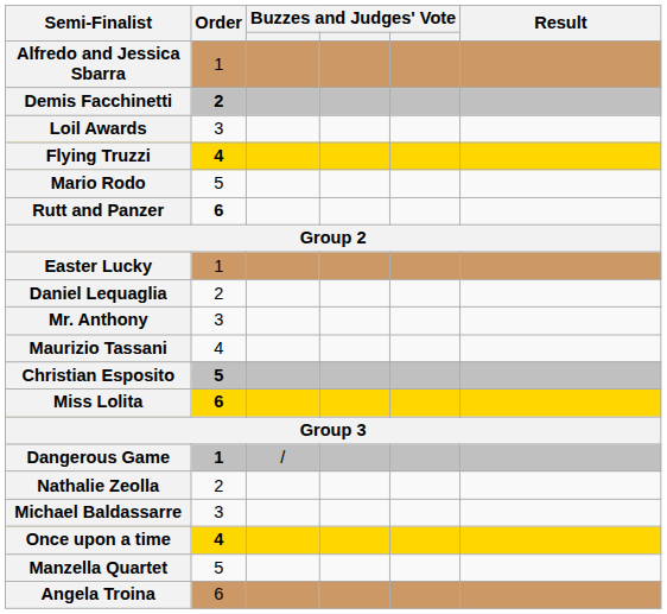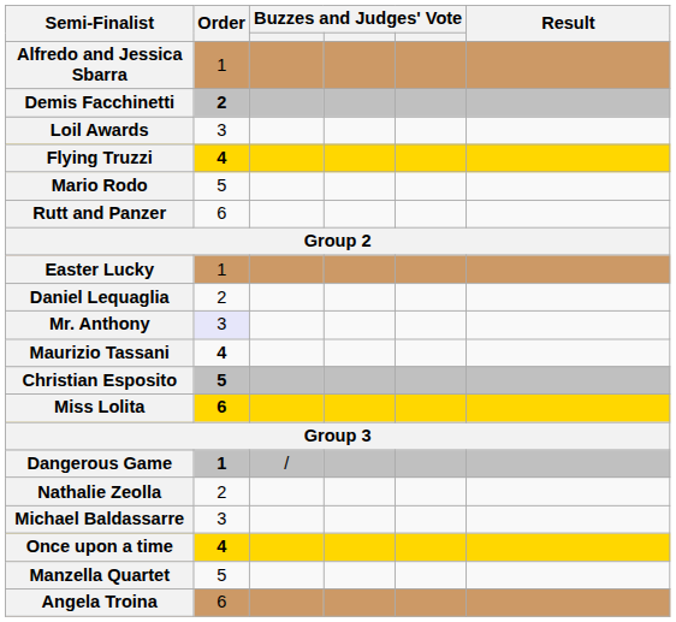Rutt and Panzer | Order: bold -> normal
Mr. Anthony | Order: no background -> lavender background
Maurizio Tassani | Order: normal -> bold
